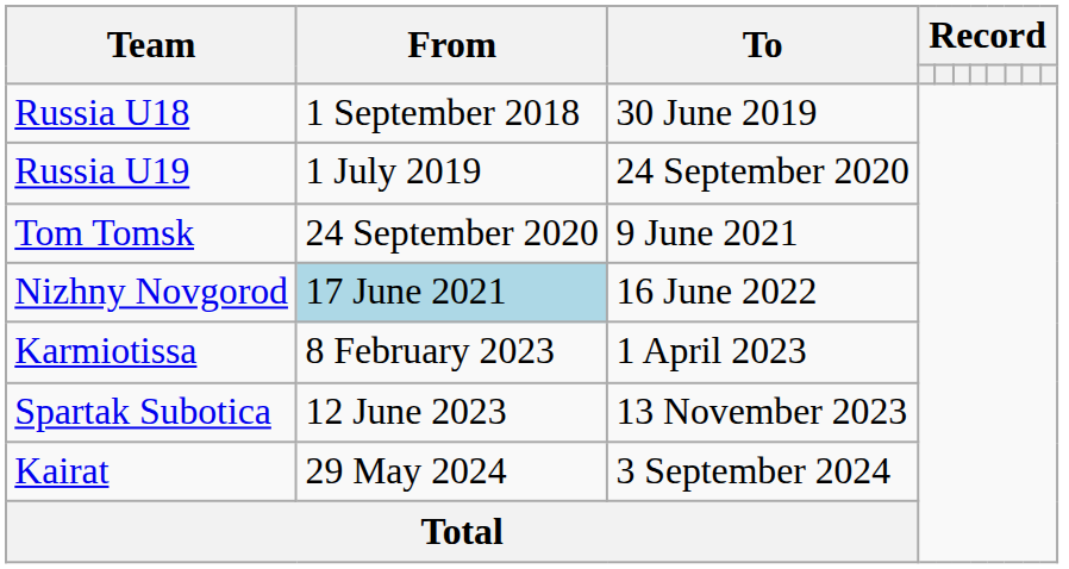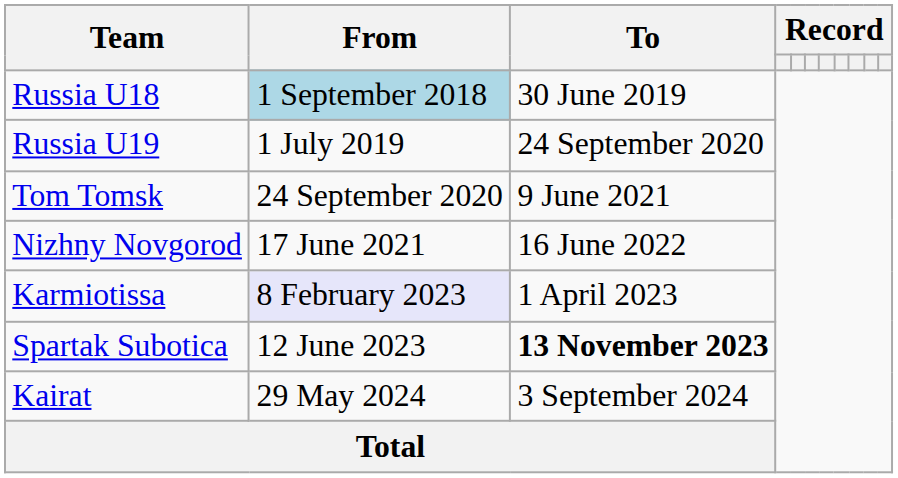Russia U18 | From: no background -> lightblue background
Nizhny Novgorod | From: lightblue background -> no background
Karmiotissa | From: no background -> lavender background
Spartak Subotica | To: normal -> bold
